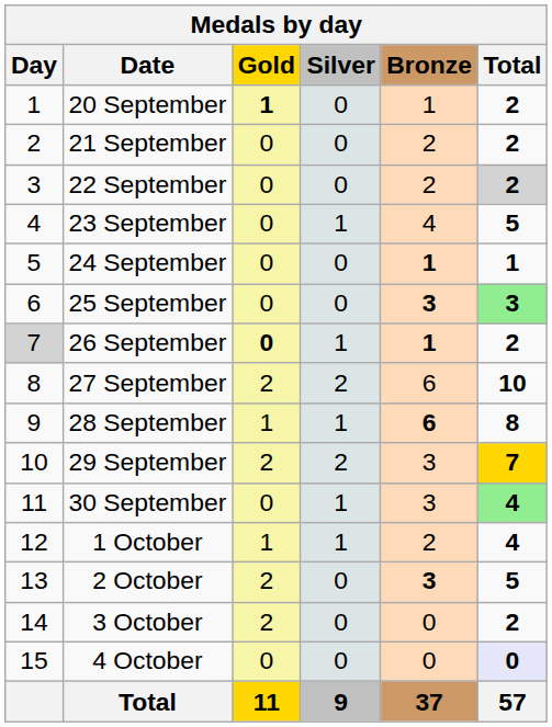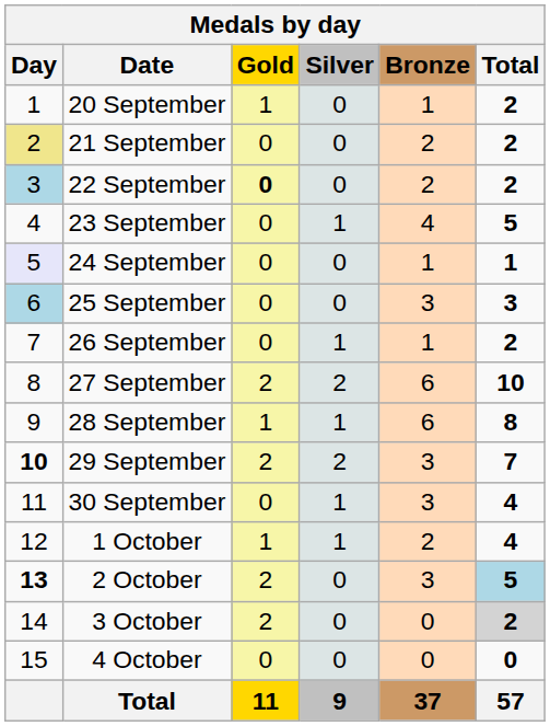20 September | Gold: bold -> normal
21 September | Day: no background -> khaki background
22 September | Day: no background -> lightblue background
22 September | Gold: normal -> bold
22 September | Total: lightgrey background -> no background
24 September | Day: no background -> lavender background
24 September | Bronze: bold -> normal
25 September | Day: no background -> lightblue background
25 September | Bronze: bold -> normal
25 September | Total: lightgreen background -> no background
26 September | Day: lightgrey background -> no background
26 September | Gold: bold -> normal
26 September | Bronze: bold -> normal
28 September | Bronze: bold -> normal
29 September | Day: normal -> bold
29 September | Total: gold background -> no background
30 September | Total: lightgreen background -> no background
2 October | Day: normal -> bold
2 October | Bronze: bold -> normal
2 October | Total: no background -> lightblue background
3 October | Total: no background -> lightgrey background
4 October | Total: lavender background -> no background
